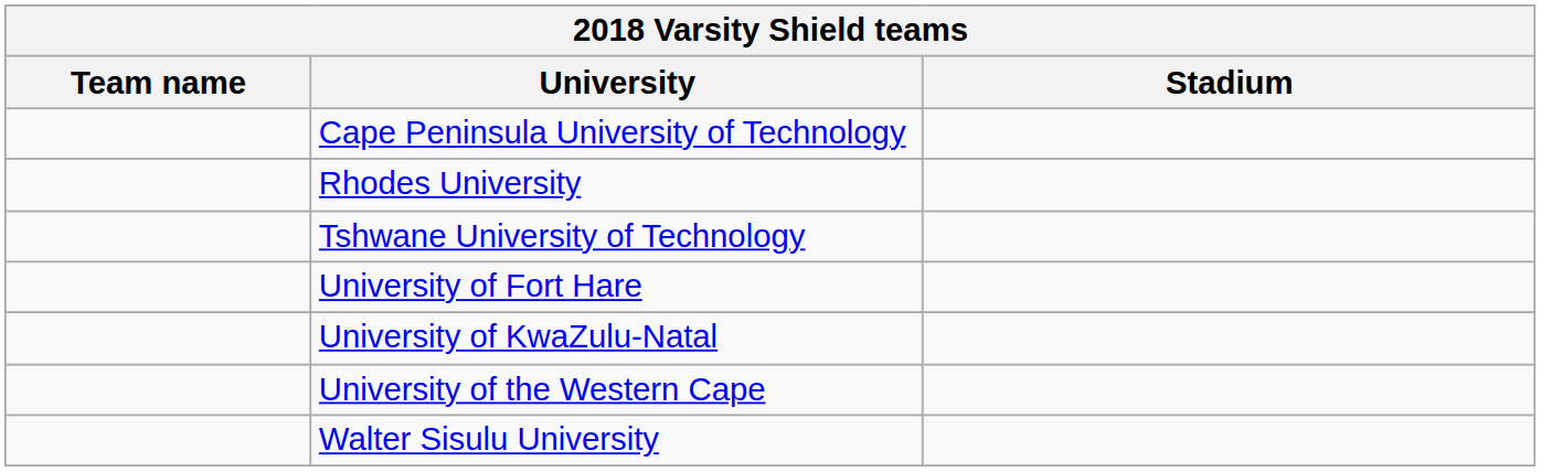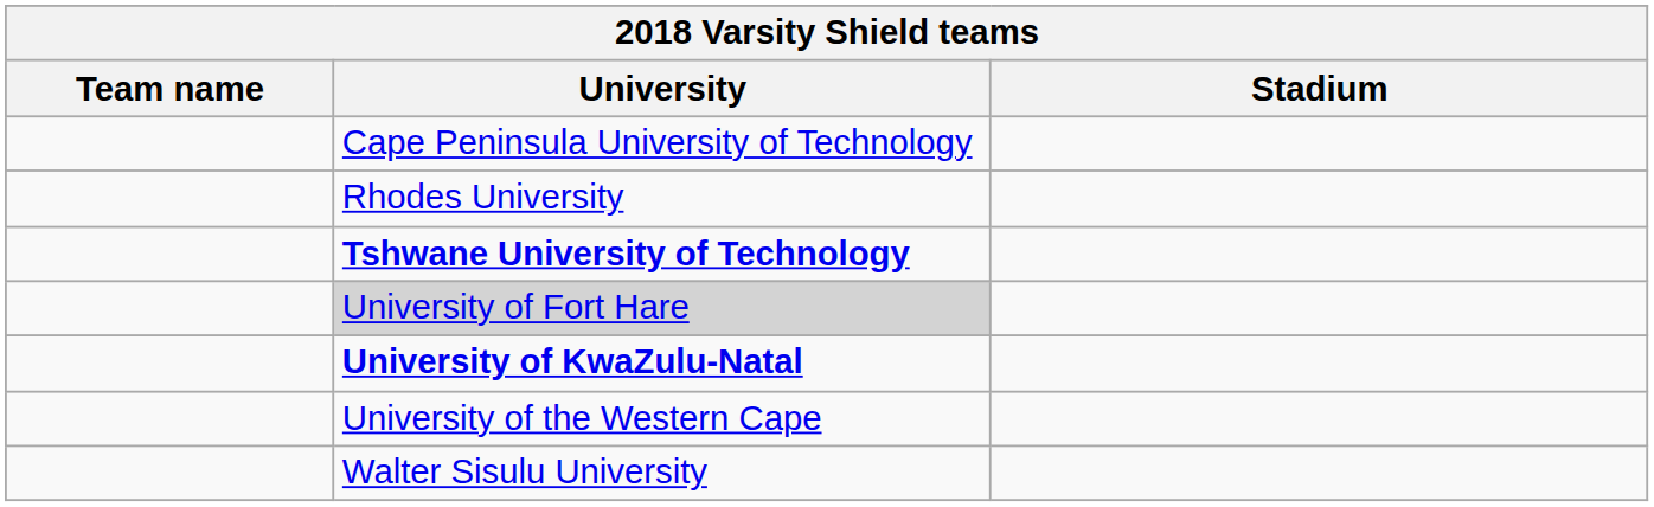Tshwane University of Technology | University: normal -> bold
University of Fort Hare | University: no background -> lightgrey background
University of KwaZulu-Natal | University: normal -> bold
